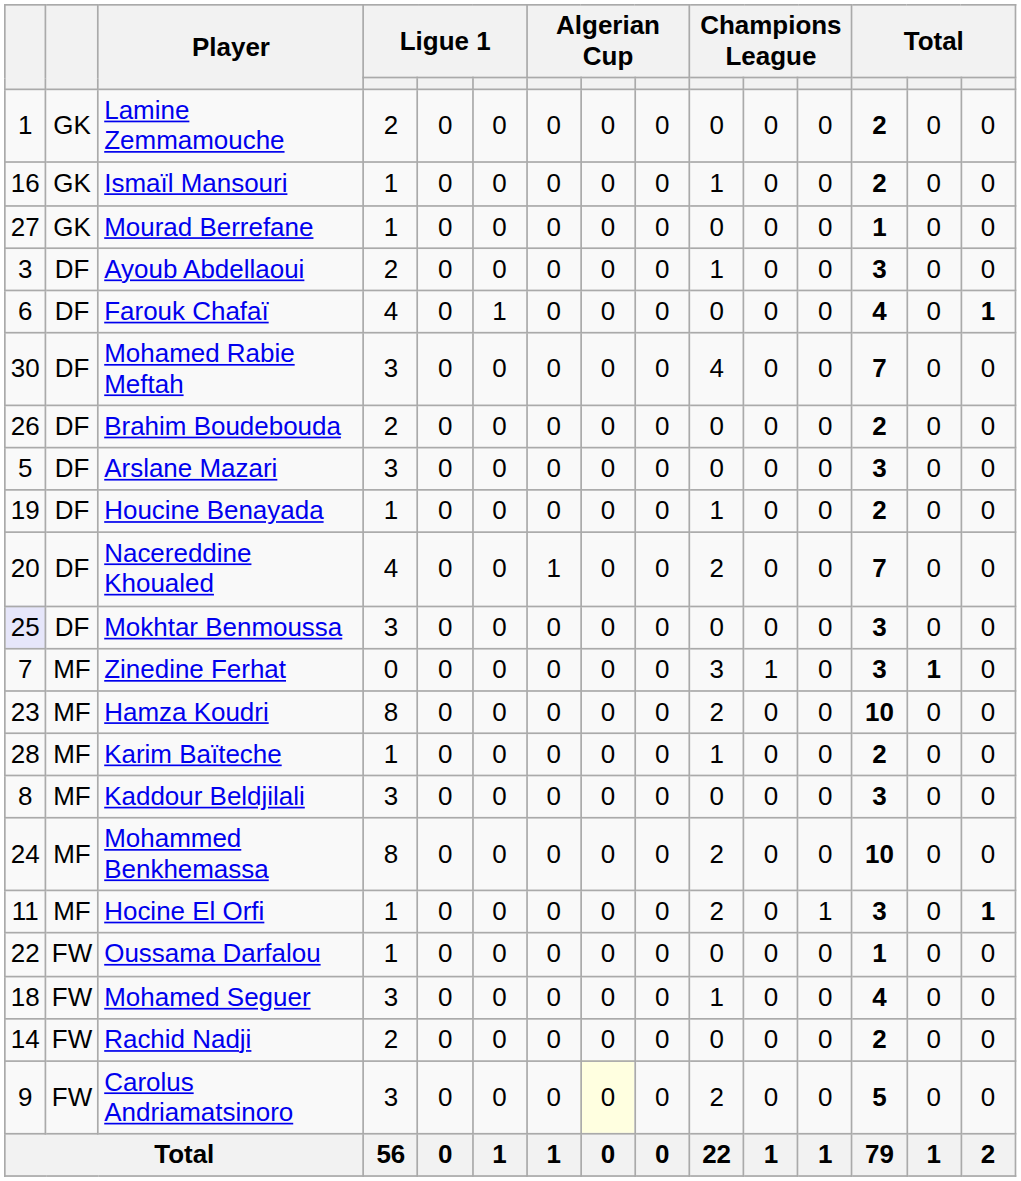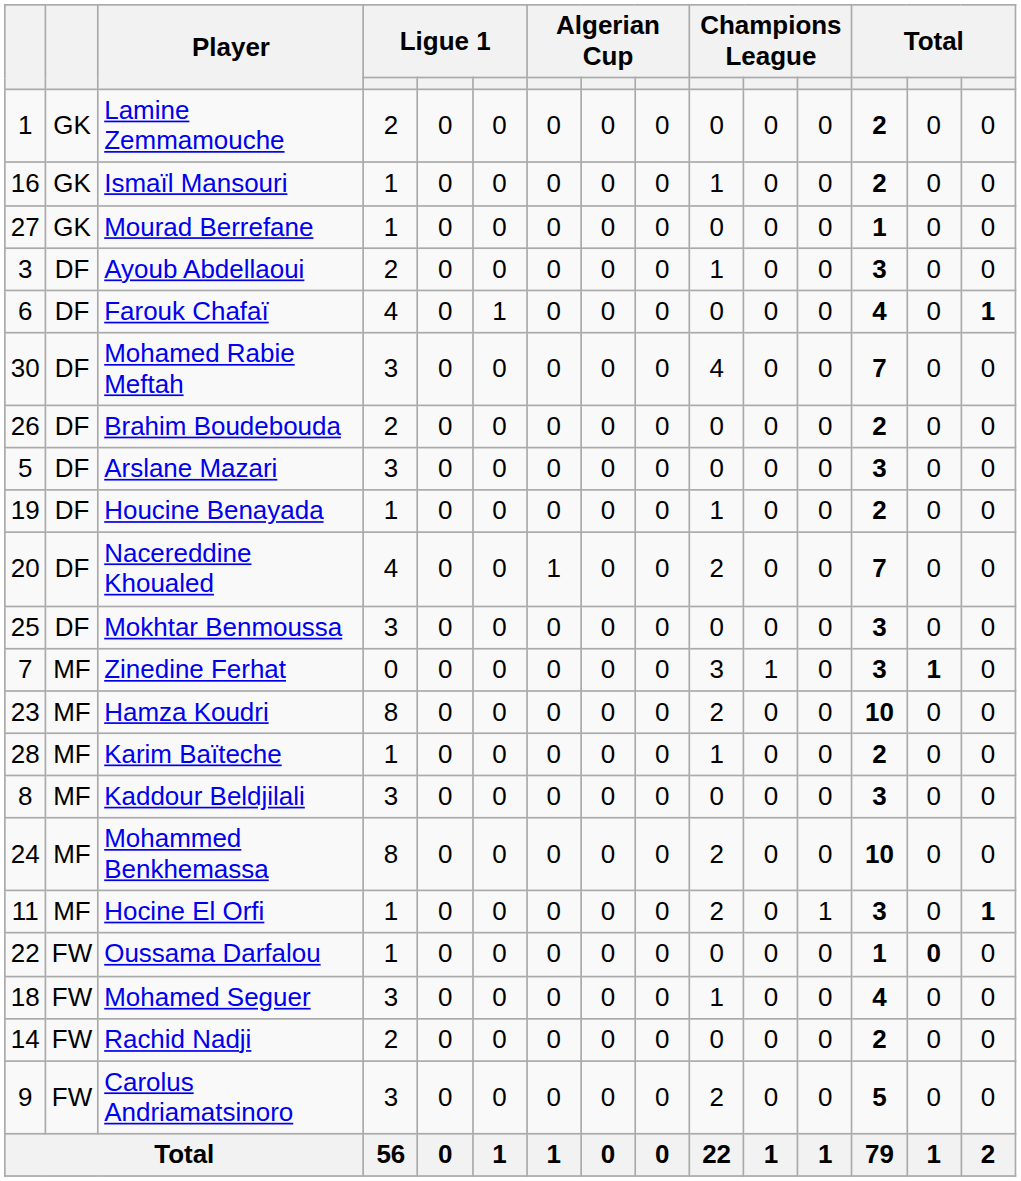Mokhtar Benmoussa | column 1: lavender background -> no background
Oussama Darfalou | column 14: normal -> bold
Carolus Andriamatsinoro | column 8: lightyellow background -> no background
